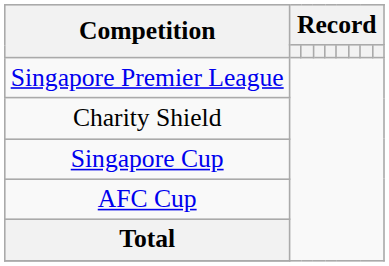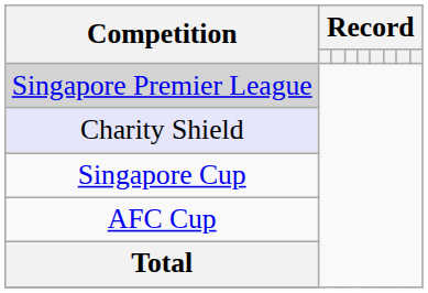Singapore Premier League | Competition: no background -> lightgrey background
Charity Shield | Competition: no background -> lavender background
